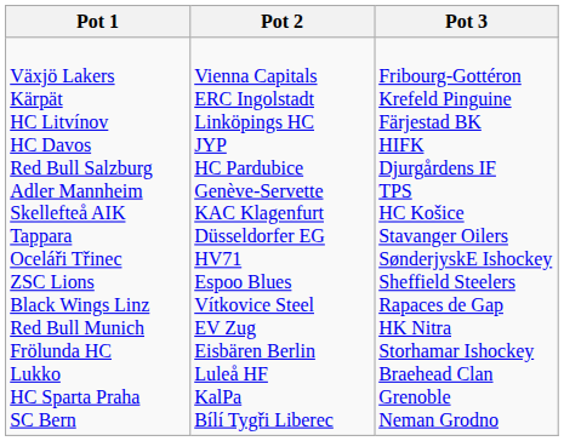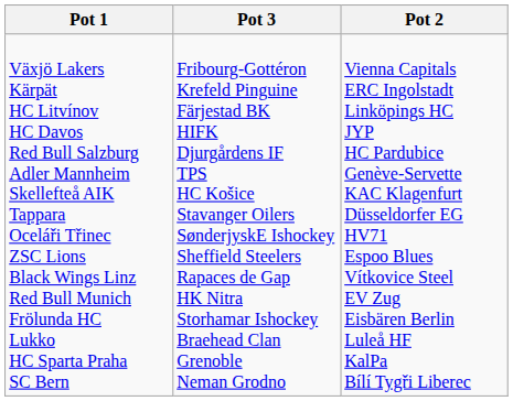columns swapped: Pot 2 <-> Pot 3
